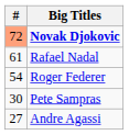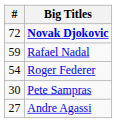Novak Djokovic | #: lightsalmon background -> no background
Rafael Nadal | #: 61 -> 59
